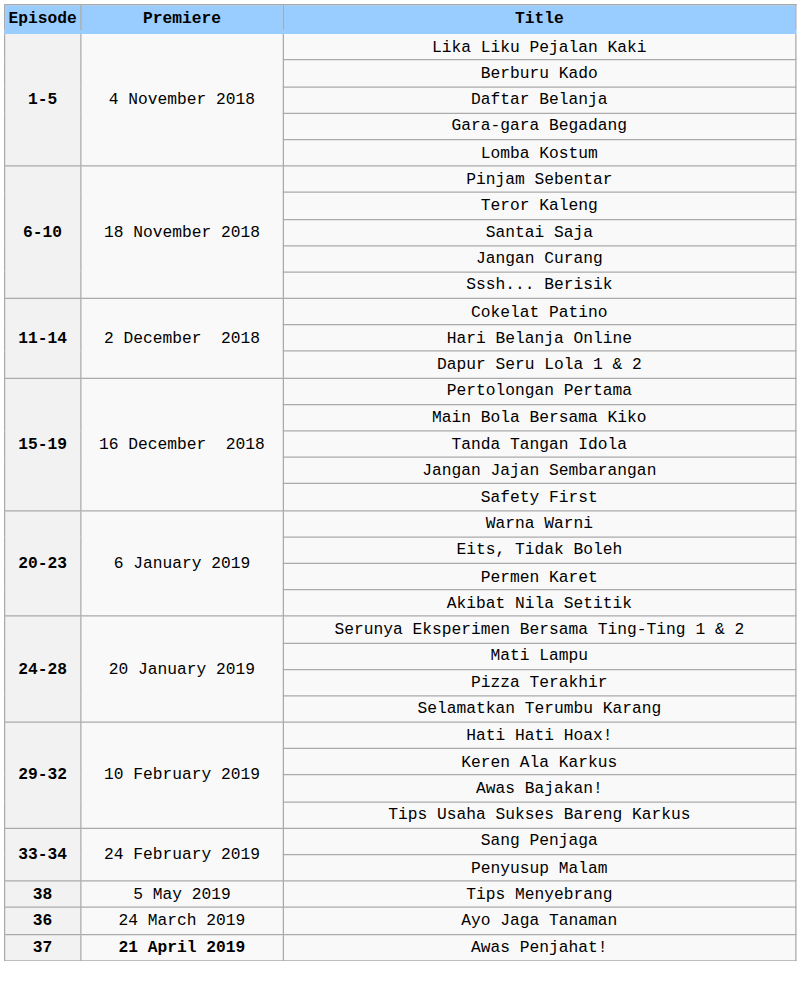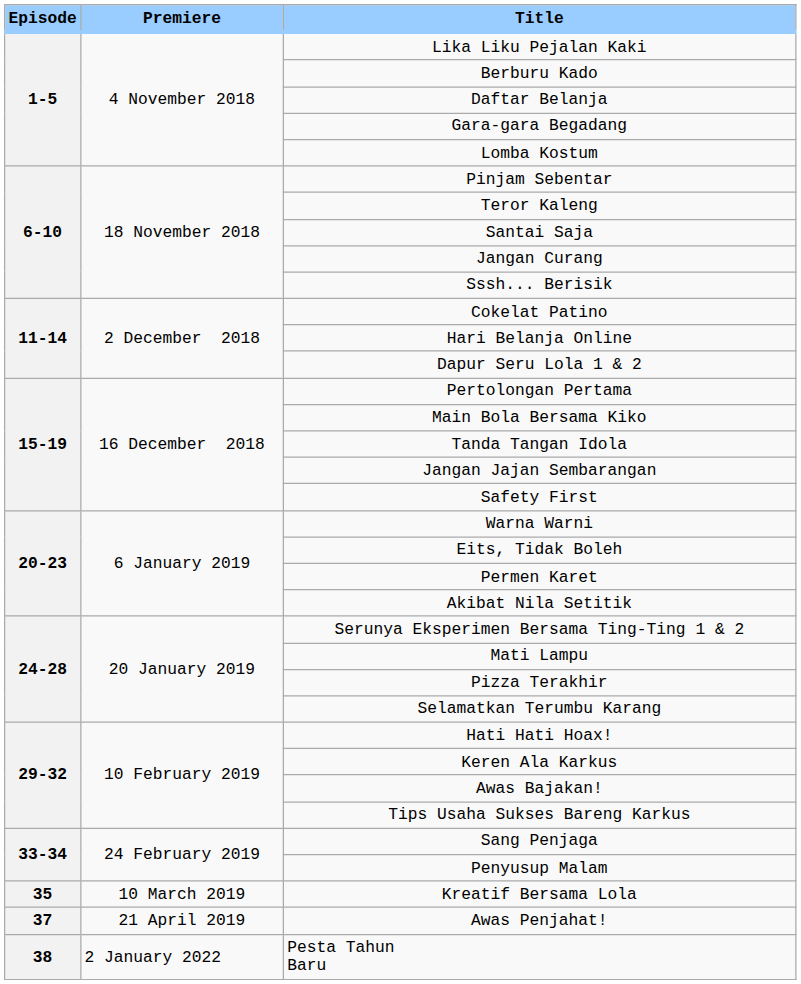- row: 38 | 5 May 2019 | Tips Menyebrang
+ row: 35 | 10 March 2019 | Kreatif Bersama Lola
- row: 36 | 24 March 2019 | Ayo Jaga Tanaman
Awas Penjahat! | Premiere: bold -> normal
+ row: 38 | 2 January 2022 | Pesta Tahun Baru
